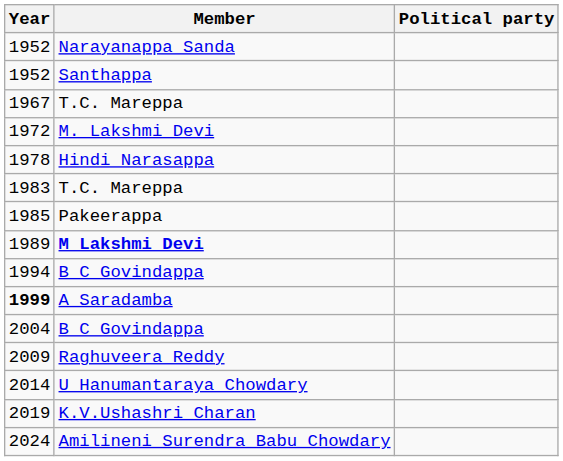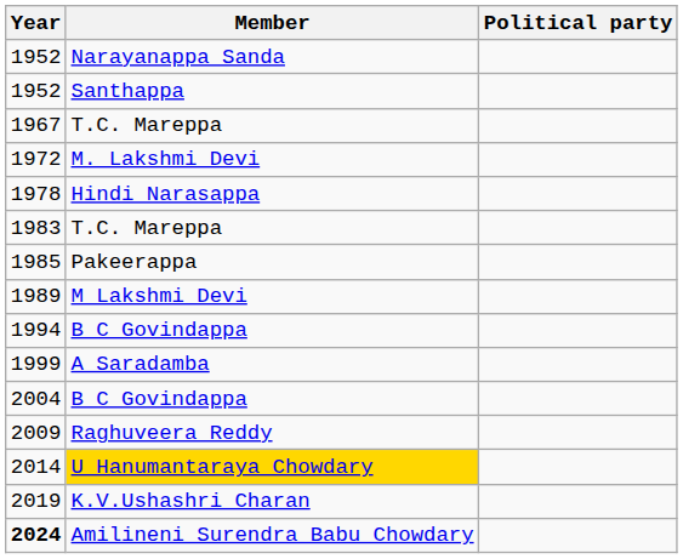1989 | Member: bold -> normal
1999 | Year: bold -> normal
2014 | Member: no background -> gold background
2024 | Year: normal -> bold
